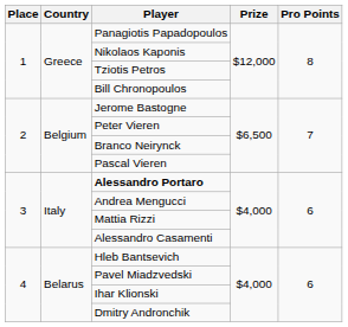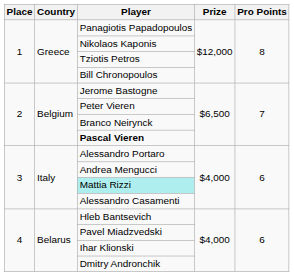Pascal Vieren | Player: normal -> bold
Alessandro Portaro | Player: bold -> normal
Mattia Rizzi | Player: no background -> paleturquoise background
